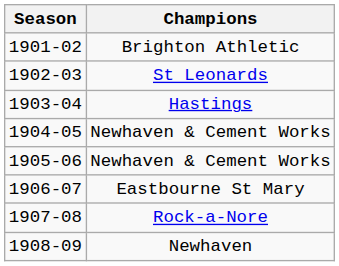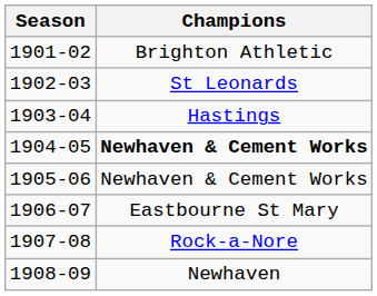1904-05 | Champions: normal -> bold
